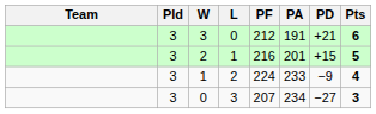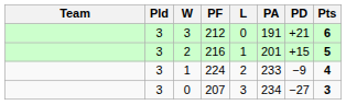columns swapped: L <-> PF
